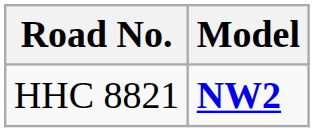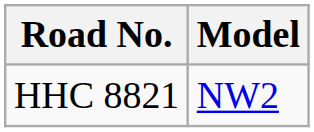HHC 8821 | Model: bold -> normal
